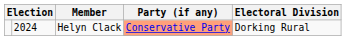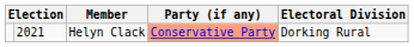Helyn Clack | column 2: 2024 -> 2021
